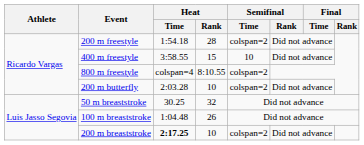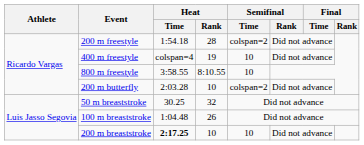400 m freestyle | Heat / Time: 3:58.55 -> colspan=4
400 m freestyle | Heat / Rank: 15 -> 19
800 m freestyle | Heat / Time: colspan=4 -> 3:58.55
800 m freestyle | Semifinal / Time: colspan=2 -> 10
200 m breaststroke | Semifinal / Time: colspan=2 -> 10
